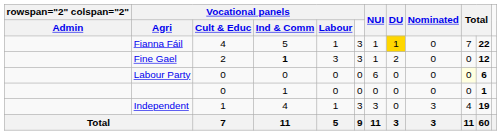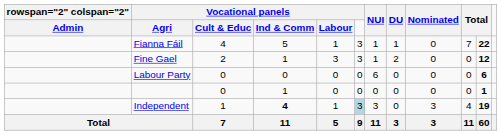Fianna Fáil | DU: gold background -> no background
Fine Gael | Vocational panels / Ind & Comm: bold -> normal
Labour Party | column 10: lightyellow background -> no background
Independent | Vocational panels / Ind & Comm: normal -> bold
Independent | Vocational panels: no background -> lightblue background
